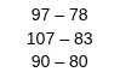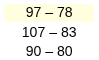97 – 78 | column 1: no background -> lightyellow background
